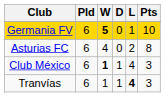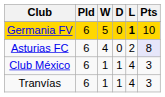Germania FV | W: bold -> normal
Germania FV | L: normal -> bold
Asturias FC | Pts: no background -> lavender background
Club México | W: bold -> normal
Tranvías | L: bold -> normal
